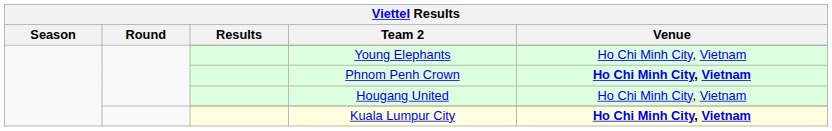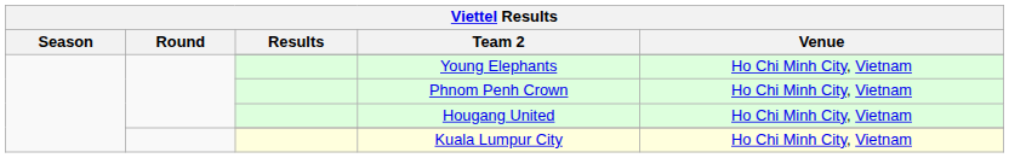Phnom Penh Crown | Venue: bold -> normal
Kuala Lumpur City | Venue: bold -> normal
